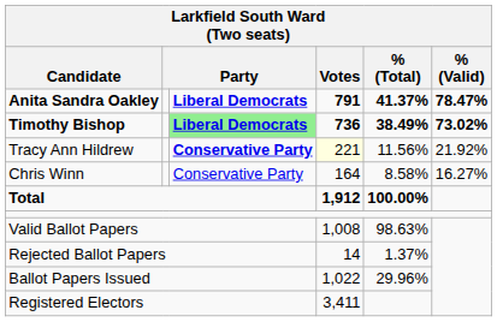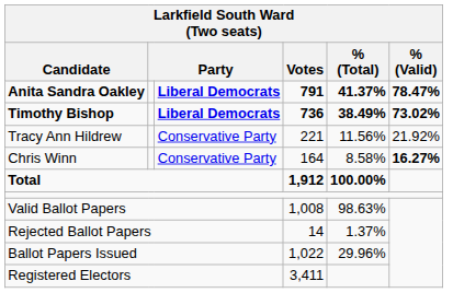Timothy Bishop | column 3: lightgreen background -> no background
Tracy Ann Hildrew | column 3: bold -> normal
Tracy Ann Hildrew | Votes: lightyellow background -> no background
Chris Winn | % (Valid): normal -> bold
